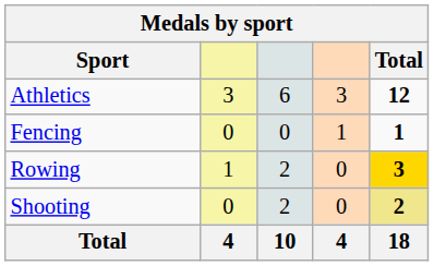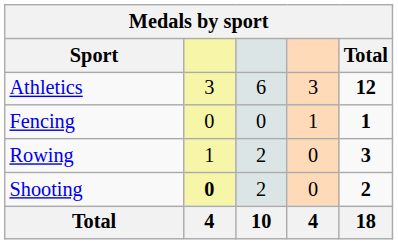Rowing | Total: gold background -> no background
Shooting | column 2: normal -> bold
Shooting | Total: khaki background -> no background
